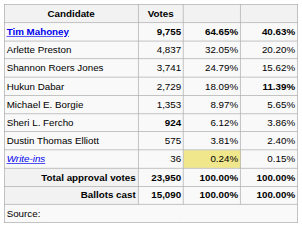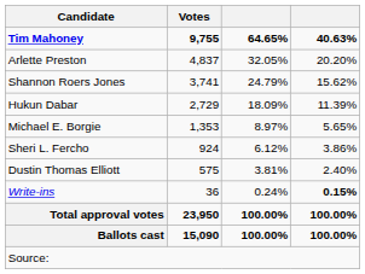Hukun Dabar | column 4: bold -> normal
Sheri L. Fercho | Votes: bold -> normal
Write-ins | column 3: khaki background -> no background
Write-ins | column 4: normal -> bold
